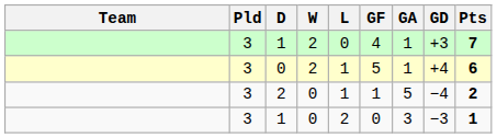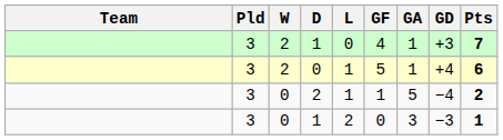columns swapped: W <-> D
